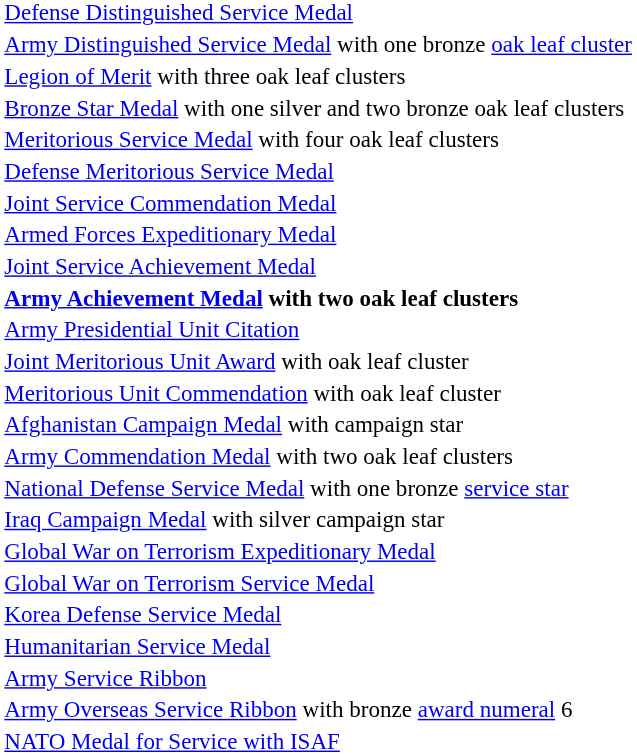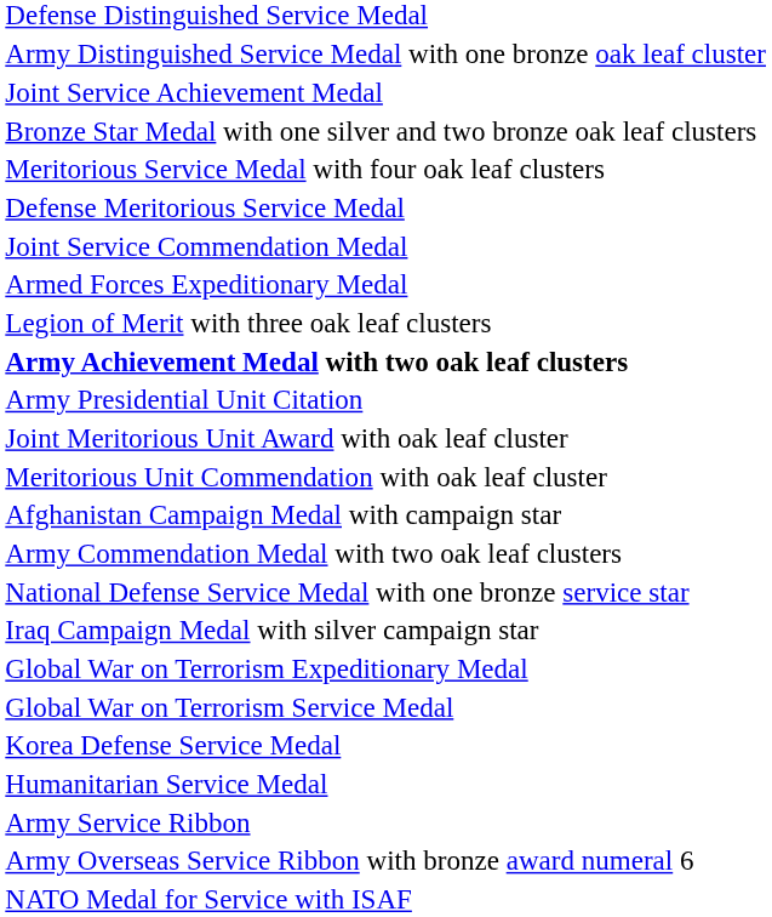row 3 | column 1: Legion of Merit with three oak leaf clusters -> Joint Service Achievement Medal
row 9 | column 1: Joint Service Achievement Medal -> Legion of Merit with three oak leaf clusters
